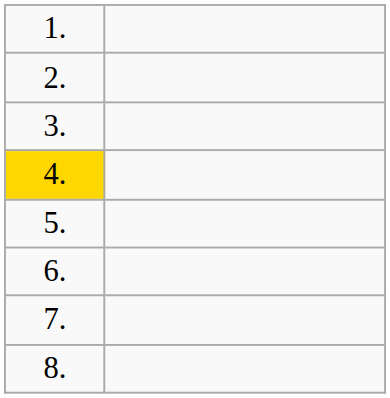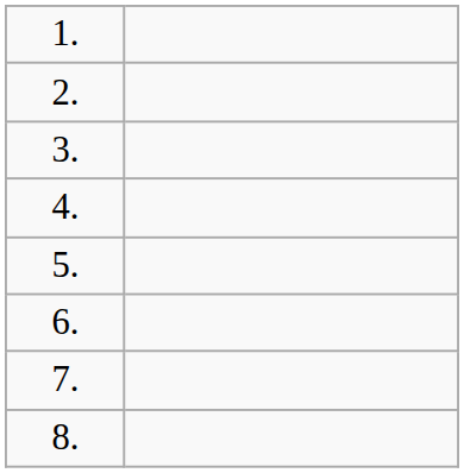4. | column 1: gold background -> no background
